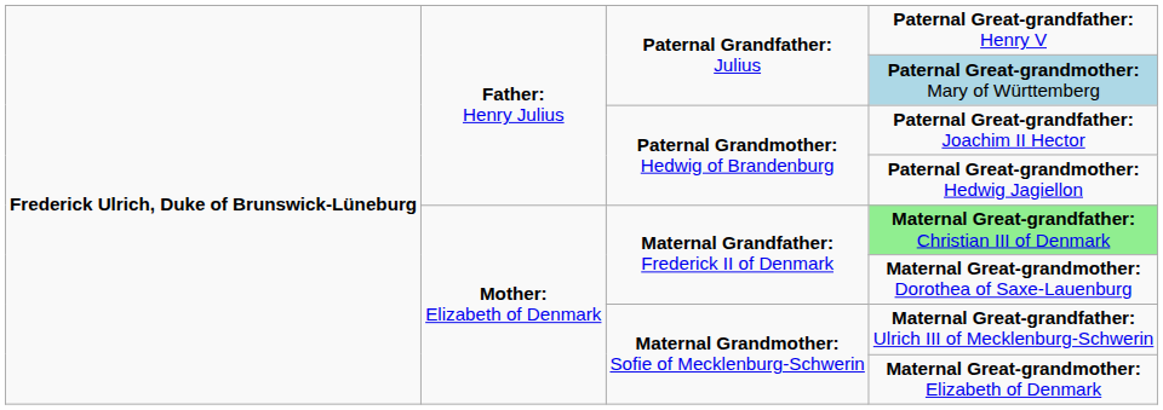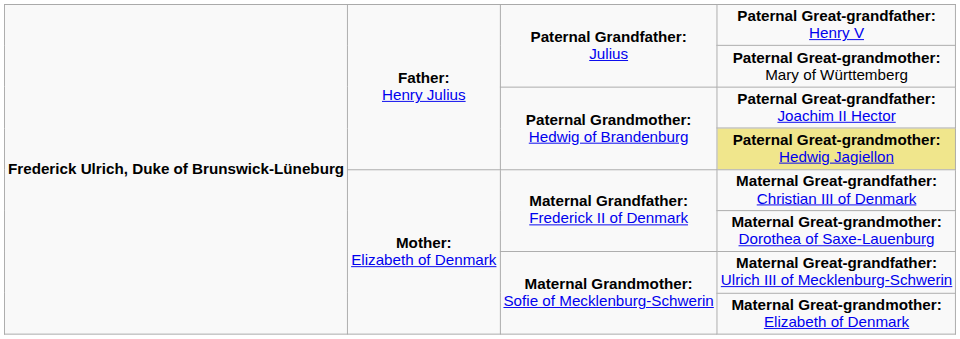Paternal Great-grandmother: Mary of Württemberg | column 4: lightblue background -> no background
Paternal Great-grandmother: Hedwig Jagiellon | column 4: no background -> khaki background
Maternal Great-grandfather: Christian III of Denmark | column 4: lightgreen background -> no background
